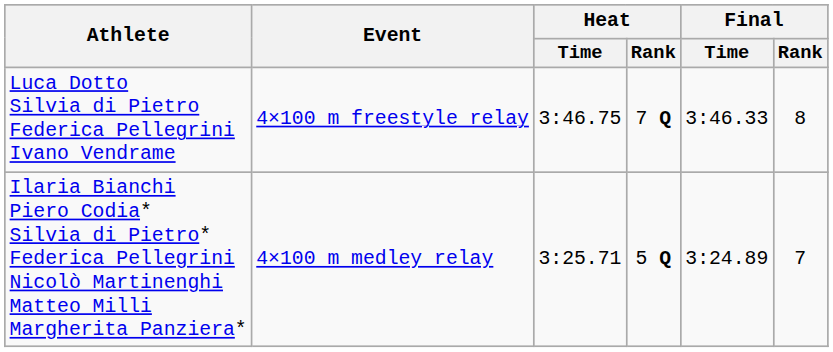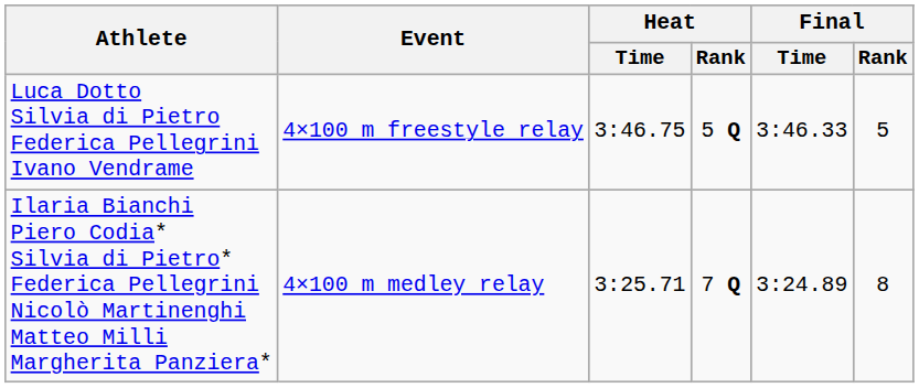row 3 | Heat / Rank: 7 Q -> 5 Q
row 3 | Final / Rank: 8 -> 5
row 4 | Heat / Rank: 5 Q -> 7 Q
row 4 | Final / Rank: 7 -> 8
